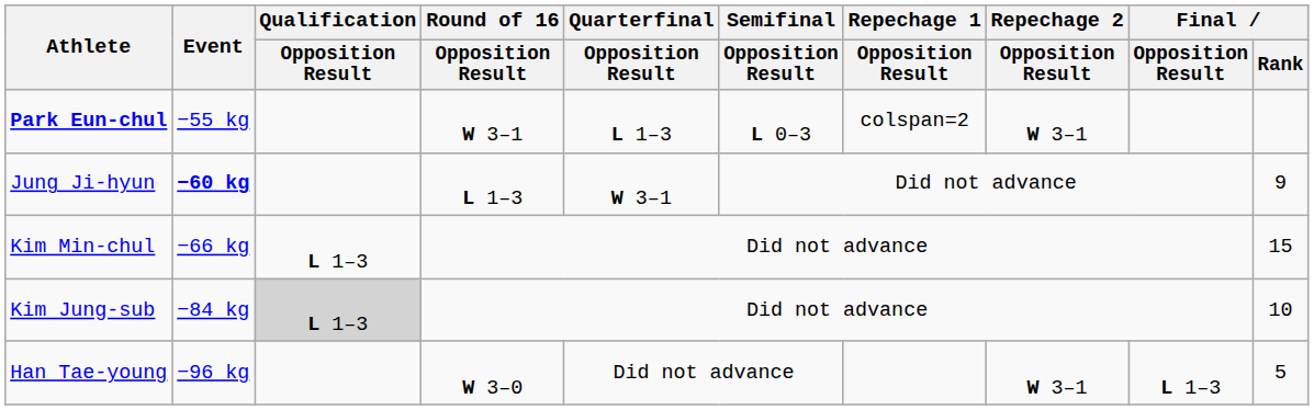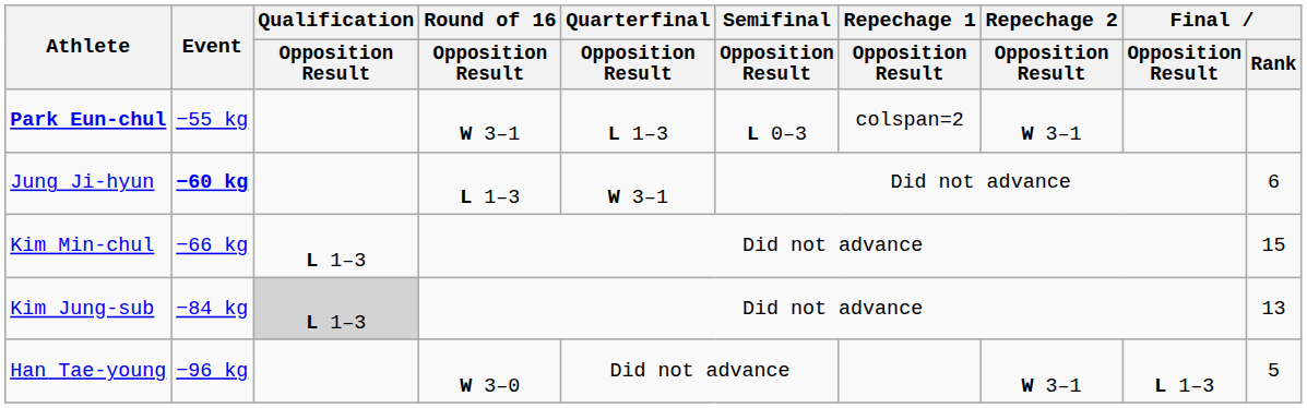Jung Ji-hyun | Final / Rank: 9 -> 6
Kim Jung-sub | Final / Rank: 10 -> 13
